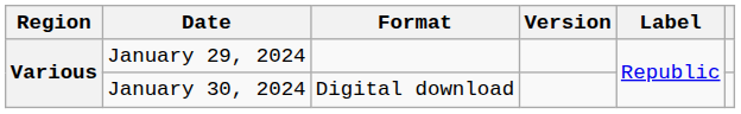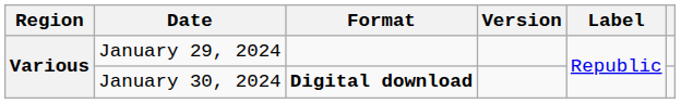January 30, 2024 | Format: normal -> bold
